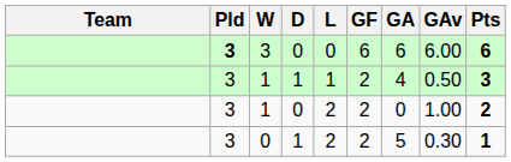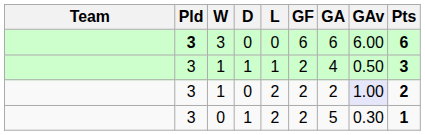row 4 | GA: 0 -> 2
row 4 | GAv: no background -> lavender background
